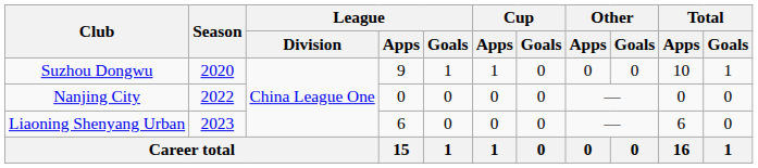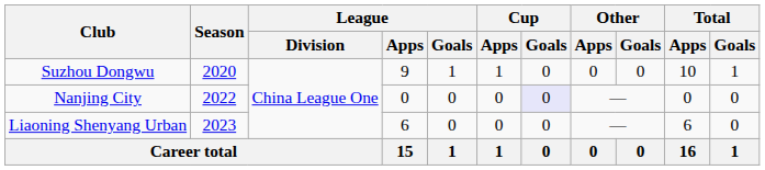Nanjing City | Cup / Goals: no background -> lavender background
